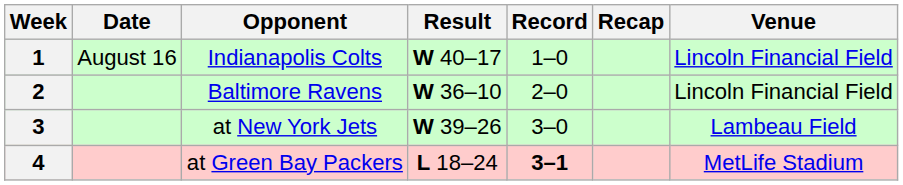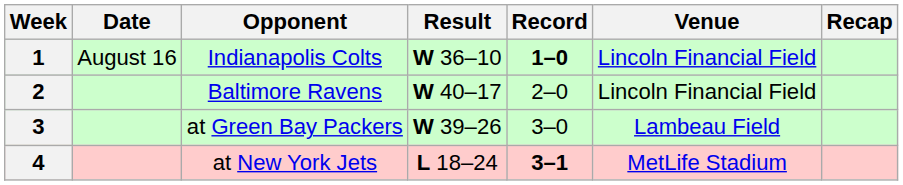columns swapped: Venue <-> Recap
1 | Result: W 40–17 -> W 36–10
1 | Record: normal -> bold
2 | Result: W 36–10 -> W 40–17
3 | Opponent: at New York Jets -> at Green Bay Packers
4 | Opponent: at Green Bay Packers -> at New York Jets
